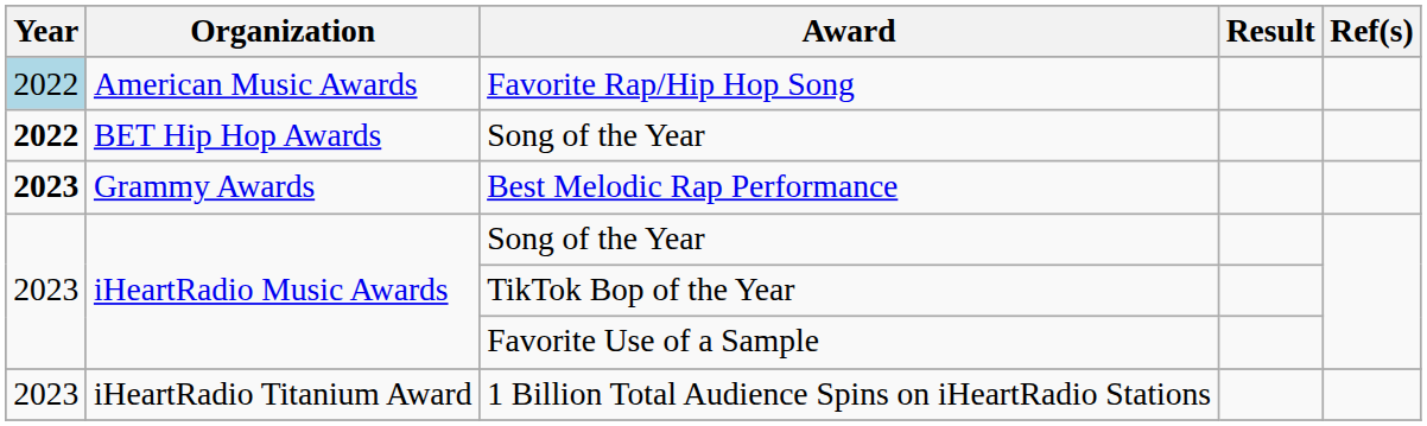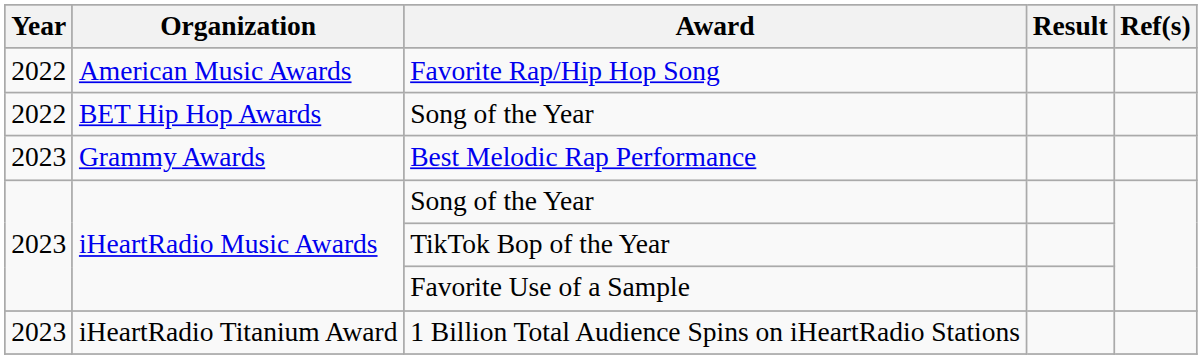Favorite Rap/Hip Hop Song | Year: lightblue background -> no background
BET Hip Hop Awards / Song of the Year | Year: bold -> normal
Best Melodic Rap Performance | Year: bold -> normal
